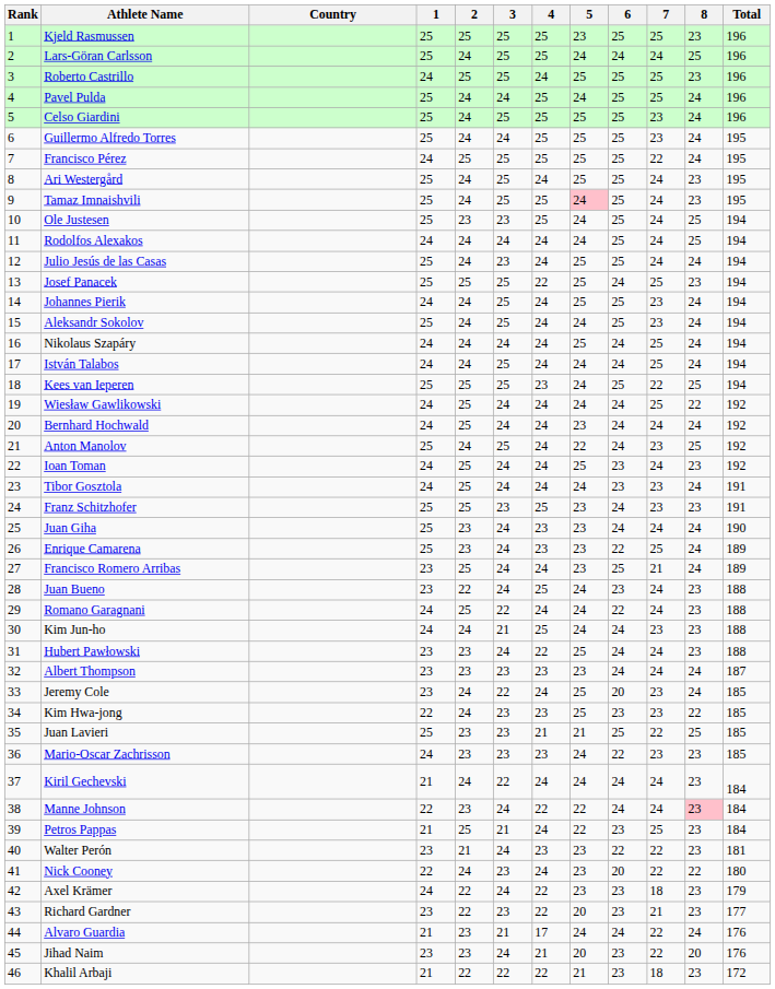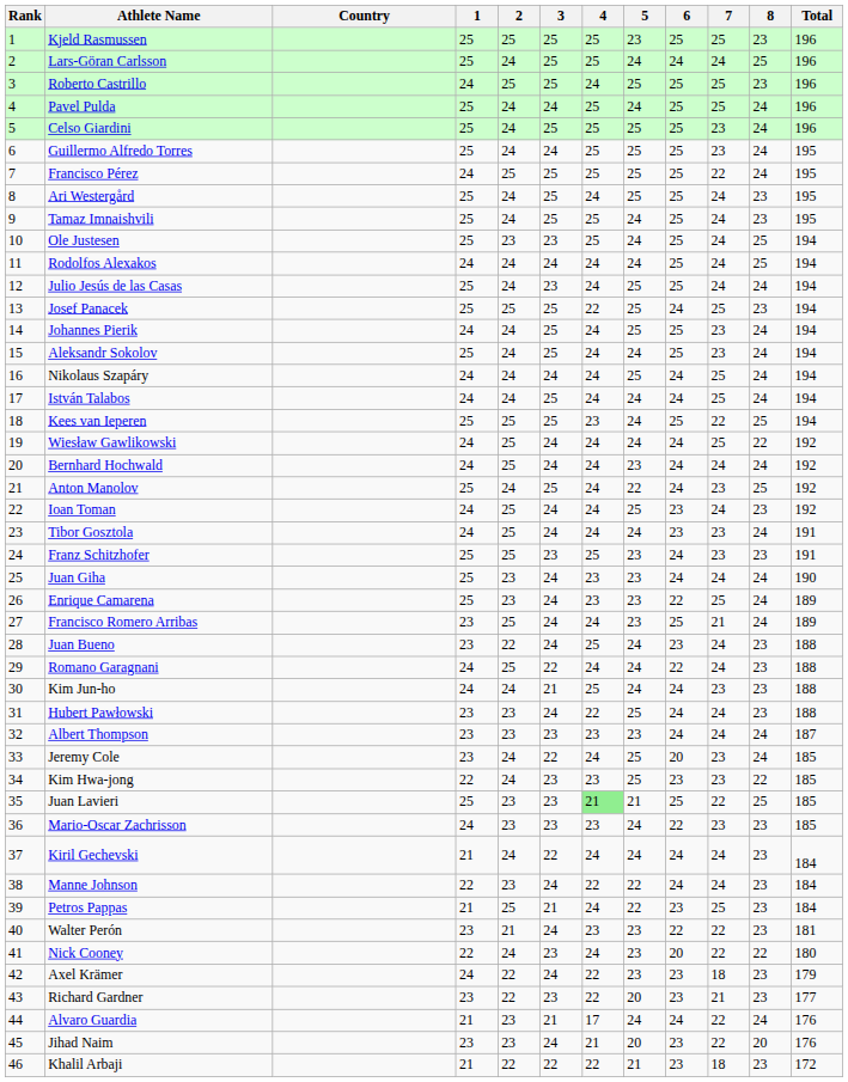Tamaz Imnaishvili | 5: pink background -> no background
Juan Lavieri | 4: no background -> lightgreen background
Manne Johnson | 8: pink background -> no background
